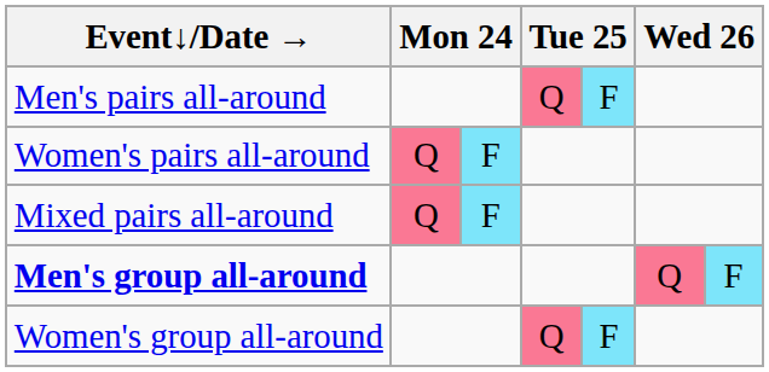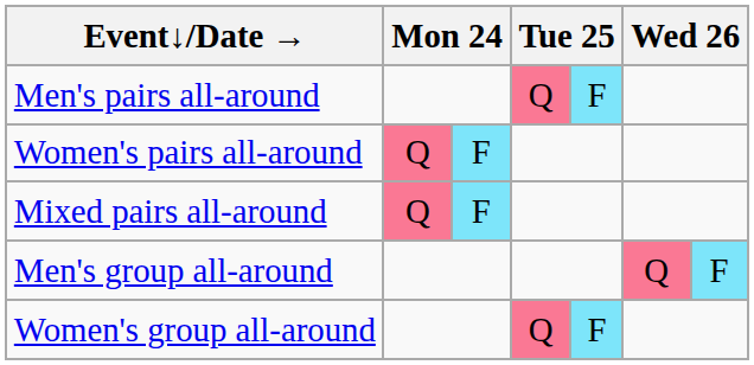row 5 | Event↓/Date →: bold -> normal
